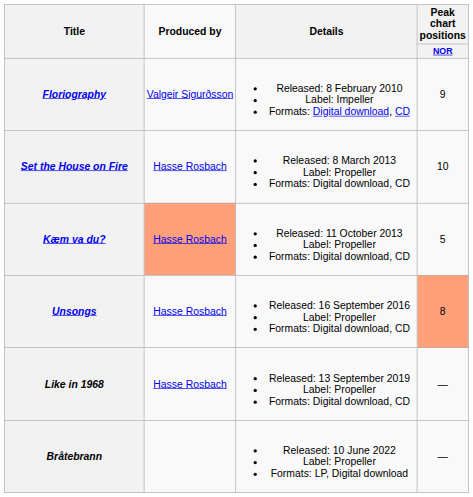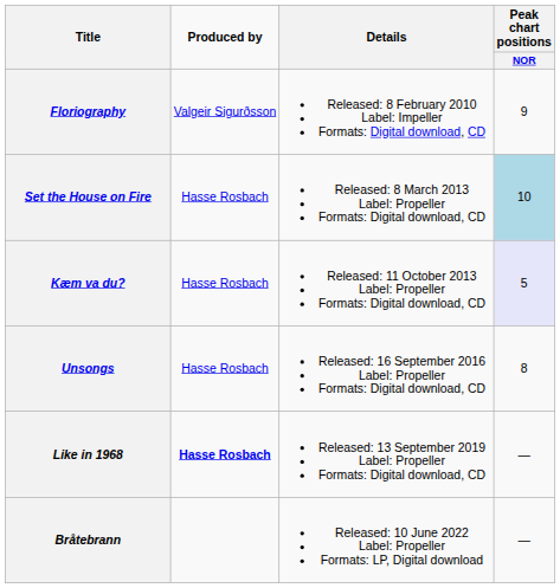Set the House on Fire | Peak chart positions / NOR: no background -> lightblue background
Kæm va du? | Produced by: lightsalmon background -> no background
Kæm va du? | Peak chart positions / NOR: no background -> lavender background
Unsongs | Peak chart positions / NOR: lightsalmon background -> no background
Like in 1968 | Produced by: normal -> bold
